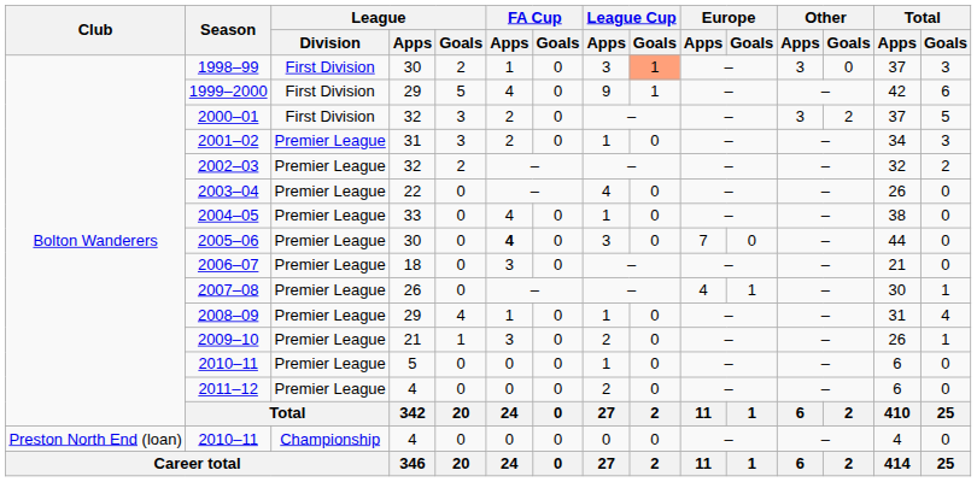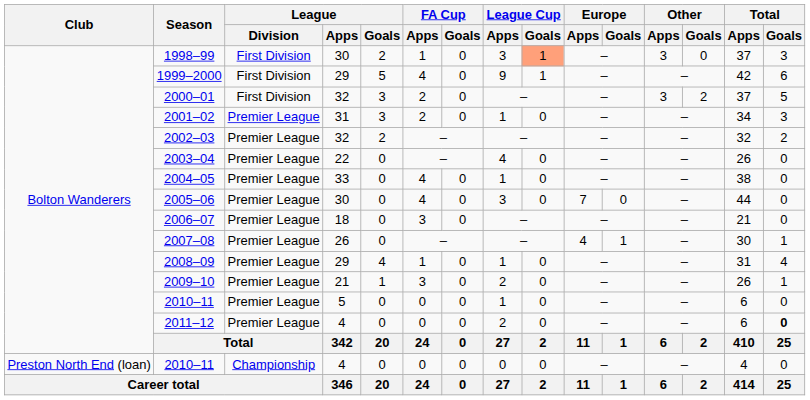2005–06 | FA Cup / Apps: bold -> normal
2011–12 | Total / Goals: normal -> bold
